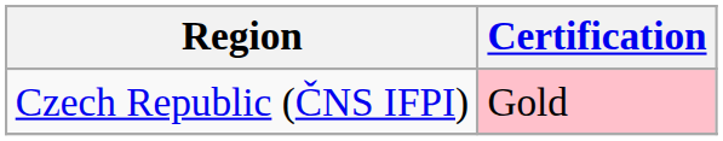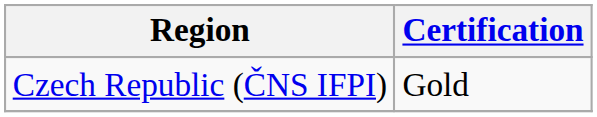Czech Republic (ČNS IFPI) | Certification: pink background -> no background
